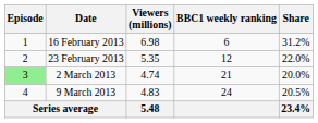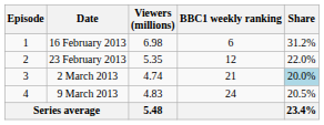2 March 2013 | Episode: lightgreen background -> no background
2 March 2013 | Share: no background -> lightblue background
